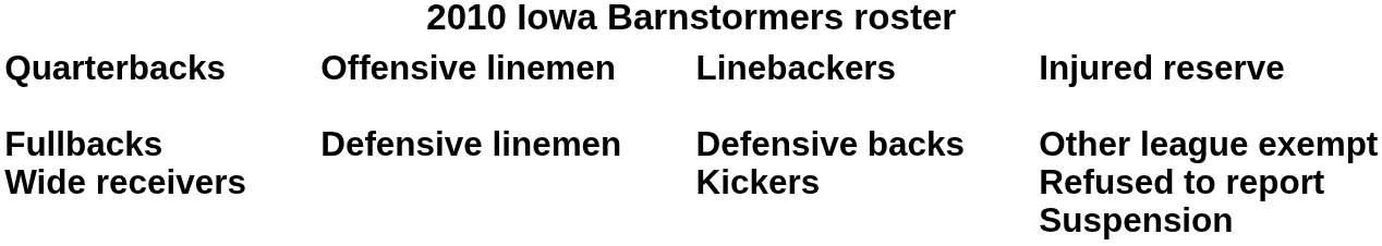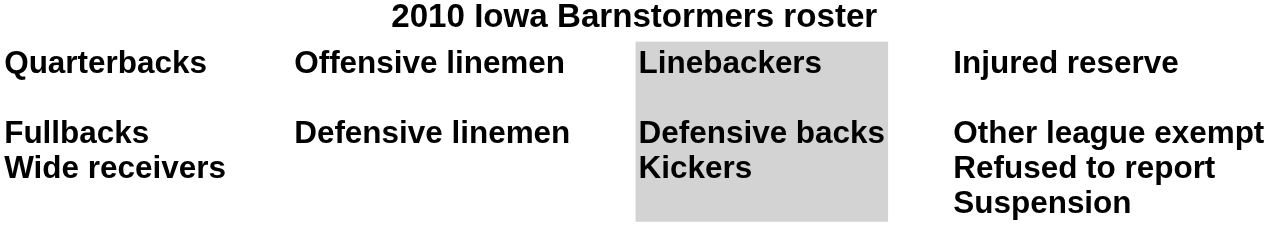Quarterbacks Fullbacks Wide receivers | column 3: no background -> lightgrey background
